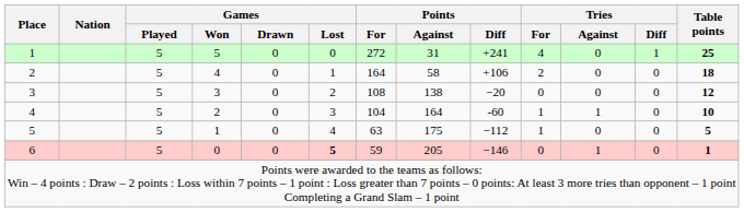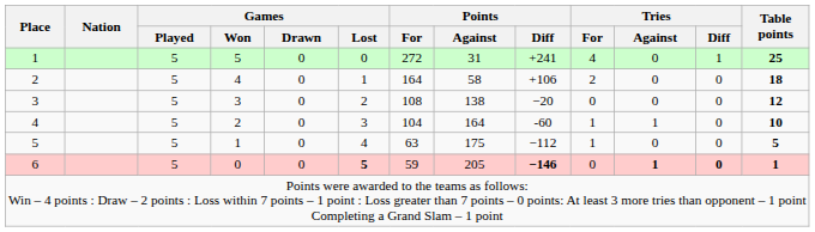6 | Points / Diff: normal -> bold
6 | Tries / Against: normal -> bold
6 | Tries / Diff: normal -> bold
